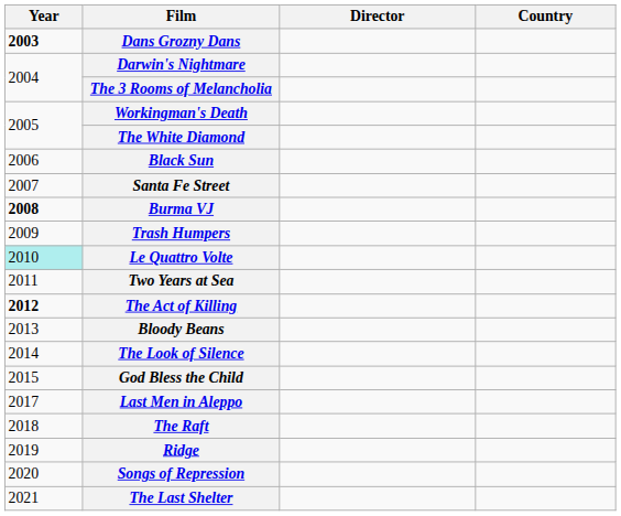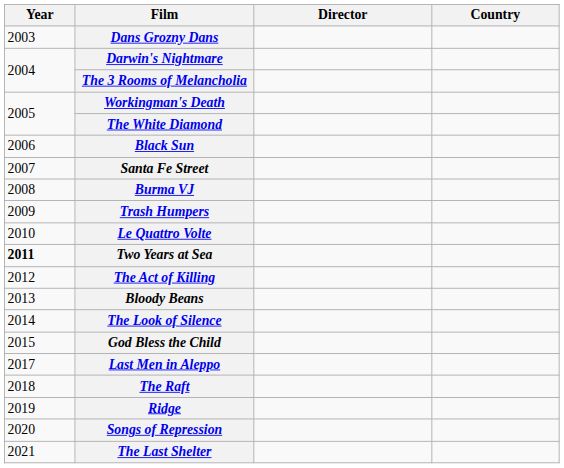Dans Grozny Dans | Year: bold -> normal
Burma VJ | Year: bold -> normal
Le Quattro Volte | Year: paleturquoise background -> no background
Two Years at Sea | Year: normal -> bold
The Act of Killing | Year: bold -> normal
